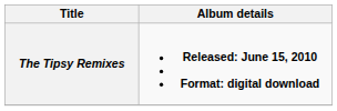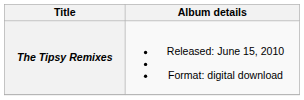The Tipsy Remixes | Album details: bold -> normal
